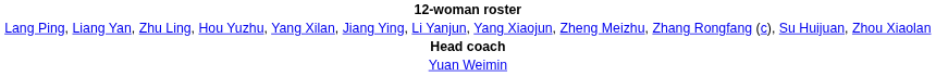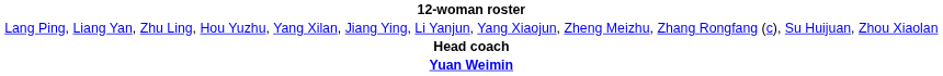row 4 | column 1: normal -> bold
